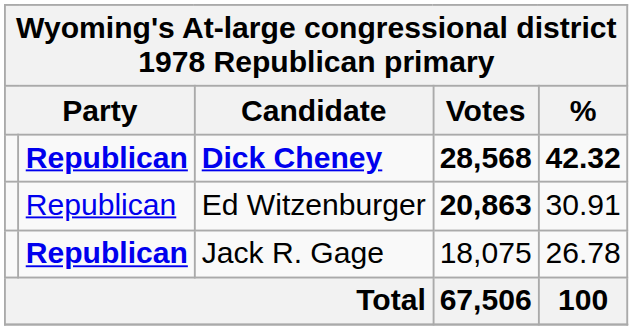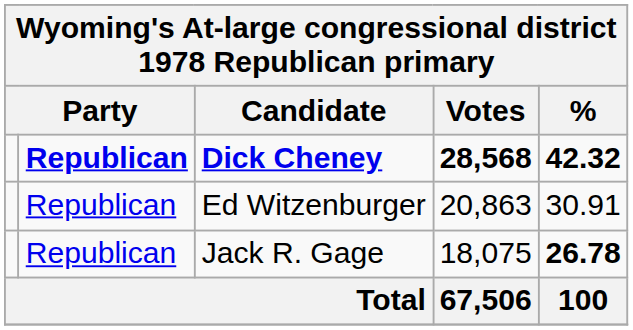Ed Witzenburger | Votes: bold -> normal
Jack R. Gage | column 2: bold -> normal
Jack R. Gage | %: normal -> bold
